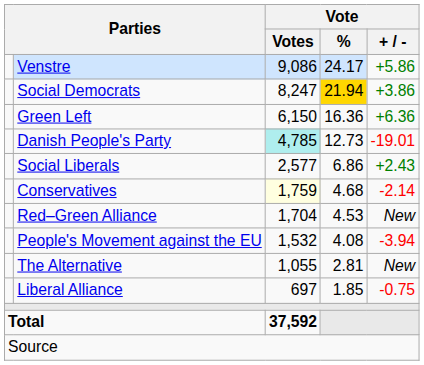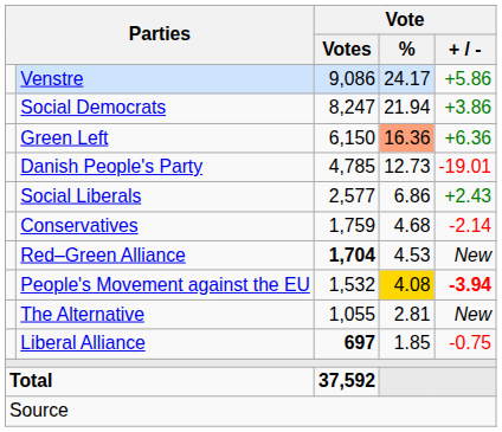Social Democrats | Vote / %: gold background -> no background
Green Left | Vote / %: no background -> lightsalmon background
Danish People's Party | Vote / Votes: paleturquoise background -> no background
Conservatives | Vote / Votes: lightyellow background -> no background
Red–Green Alliance | Vote / Votes: normal -> bold
People's Movement against the EU | Vote / %: no background -> gold background
People's Movement against the EU | Vote / + / -: normal -> bold
Liberal Alliance | Vote / Votes: normal -> bold
